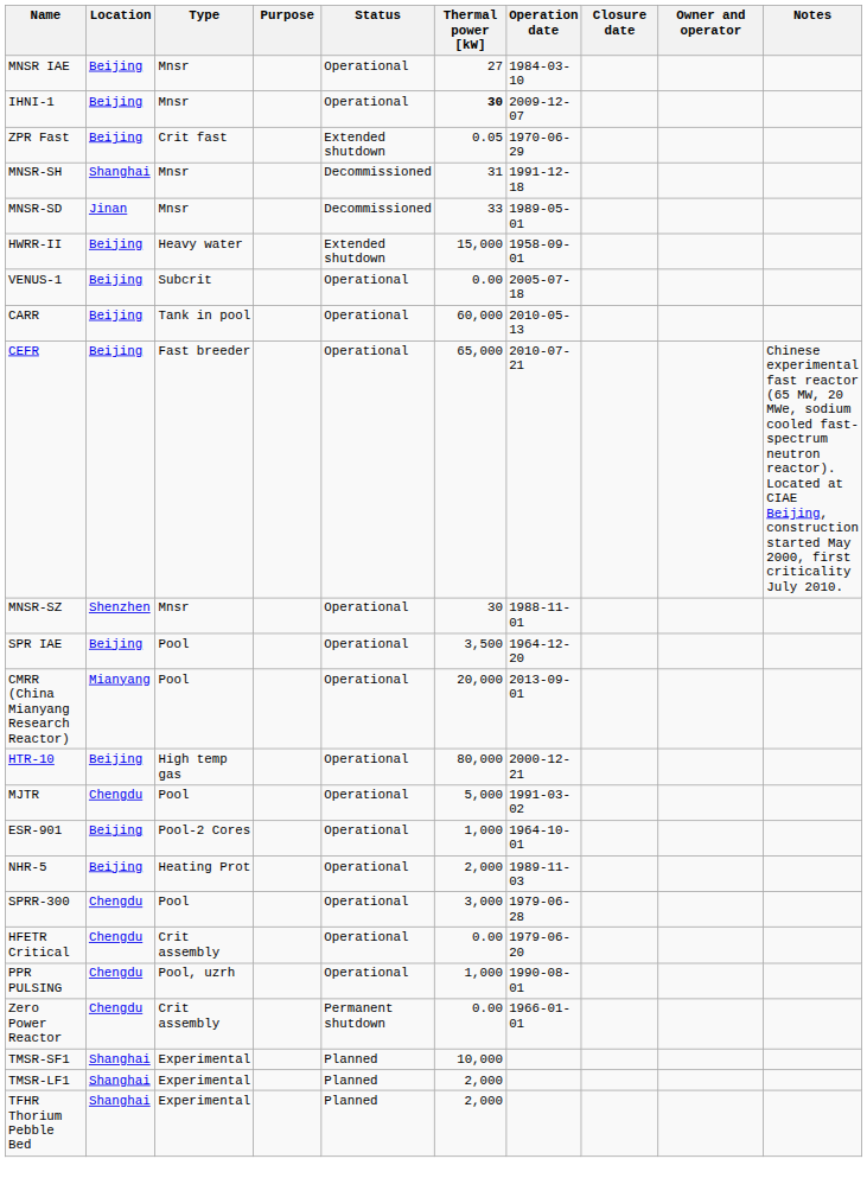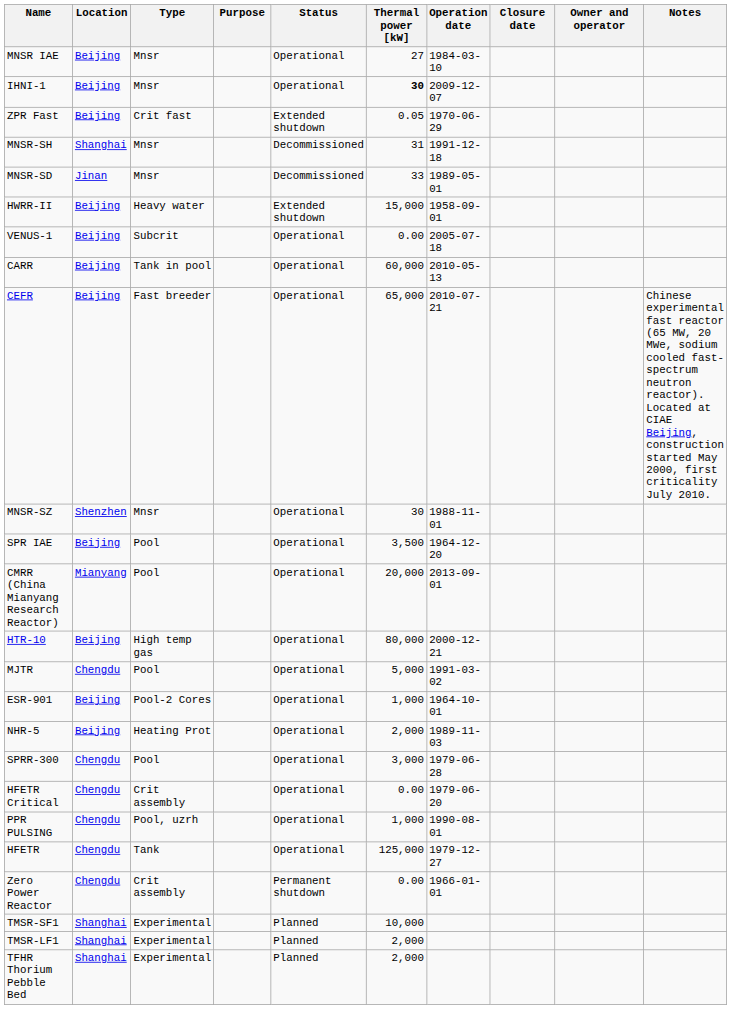+ row: HFETR | Chengdu | Tank | Operational | 125,000 | 1979-12-27
